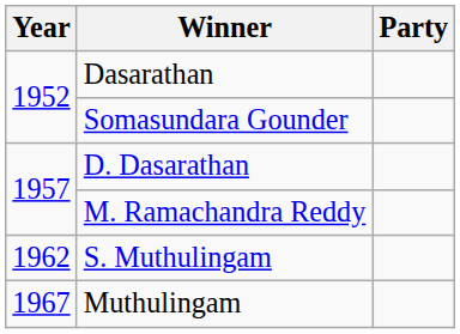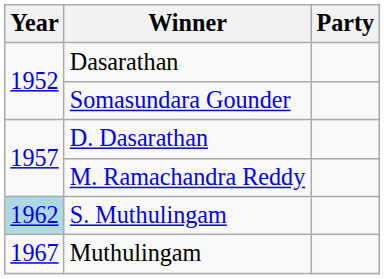S. Muthulingam | Year: no background -> lightblue background
